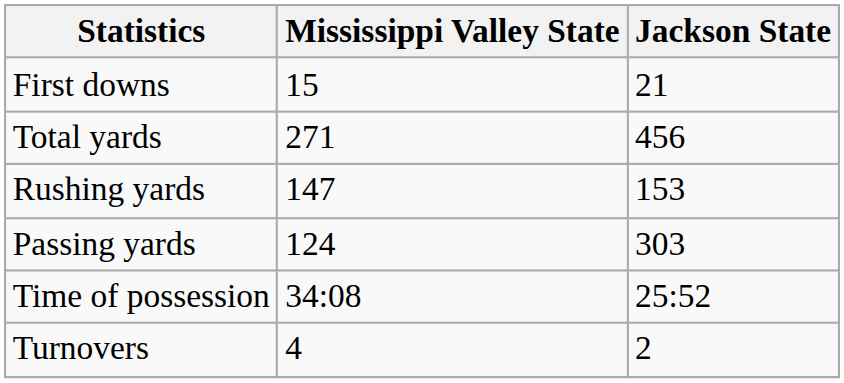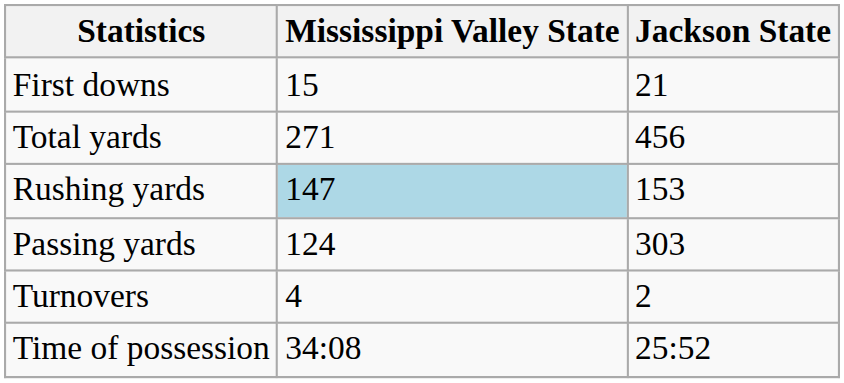Rushing yards | Mississippi Valley State: no background -> lightblue background
rows swapped: Turnovers <-> Time of possession
